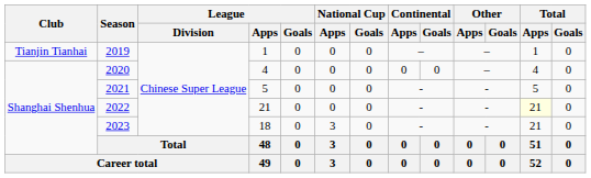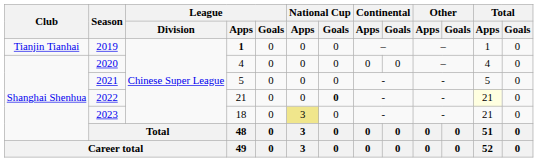2019 | League / Apps: normal -> bold
2022 | National Cup / Goals: normal -> bold
2023 | National Cup / Apps: no background -> khaki background
